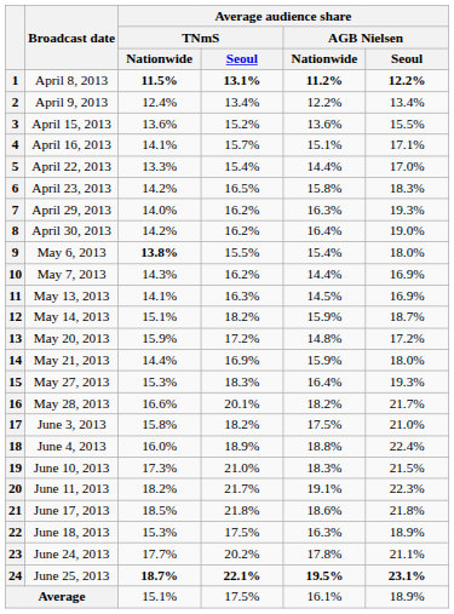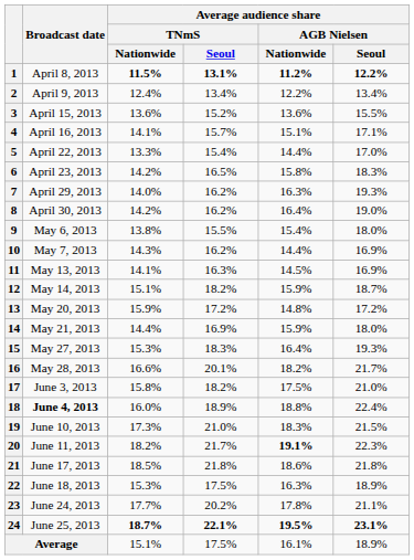9 | Average audience share / TNmS / Nationwide: bold -> normal
18 | Broadcast date: normal -> bold
20 | Average audience share / AGB Nielsen / Nationwide: normal -> bold
